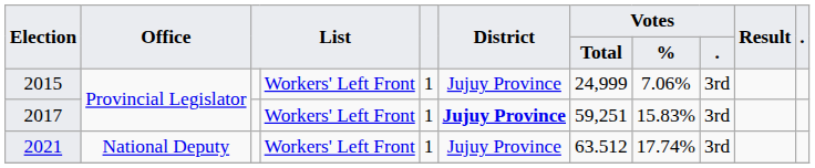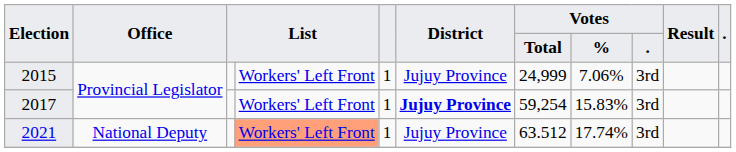2017 | Votes / Total: 59,251 -> 59,254
2021 | column 4: no background -> lightsalmon background
